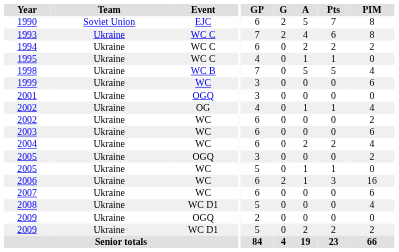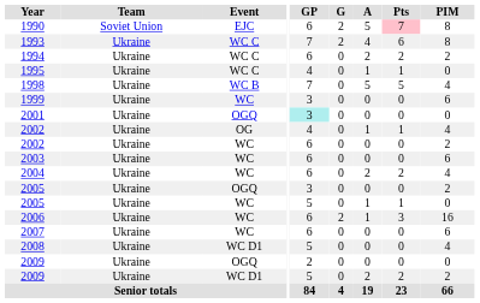1990 | Pts: no background -> pink background
2001 | GP: no background -> paleturquoise background
